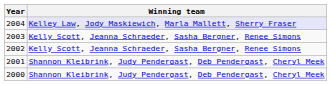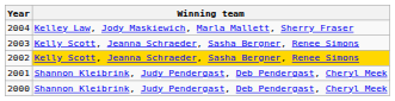2004 | Winning team: lavender background -> no background
2002 | Winning team: no background -> gold background
